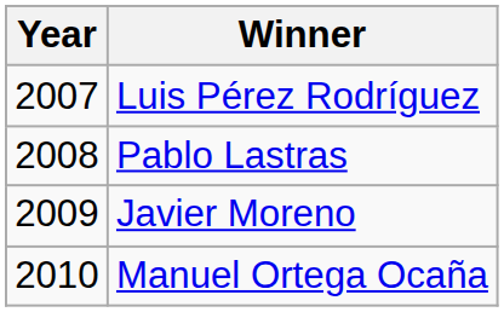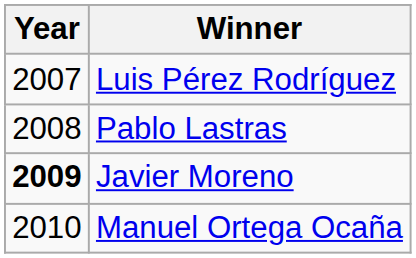Javier Moreno | Year: normal -> bold
